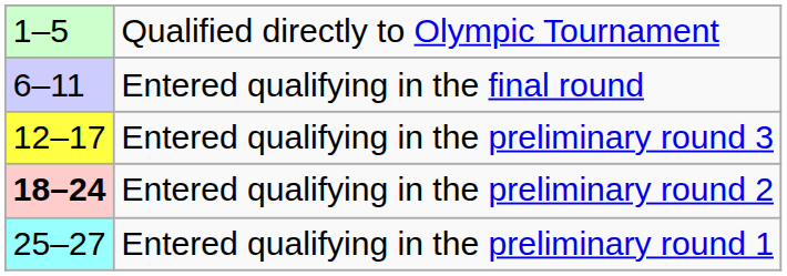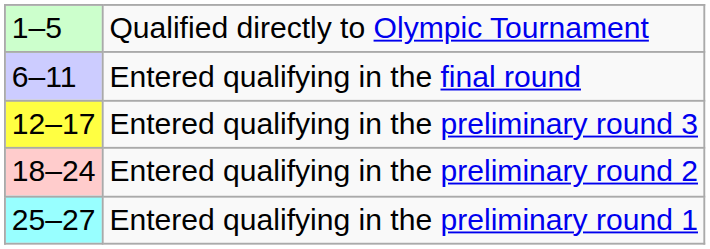Entered qualifying in the preliminary round 2 | column 1: bold -> normal
